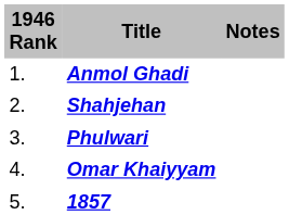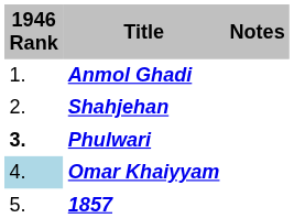Phulwari | column 1: normal -> bold
Omar Khaiyyam | column 1: no background -> lightblue background
